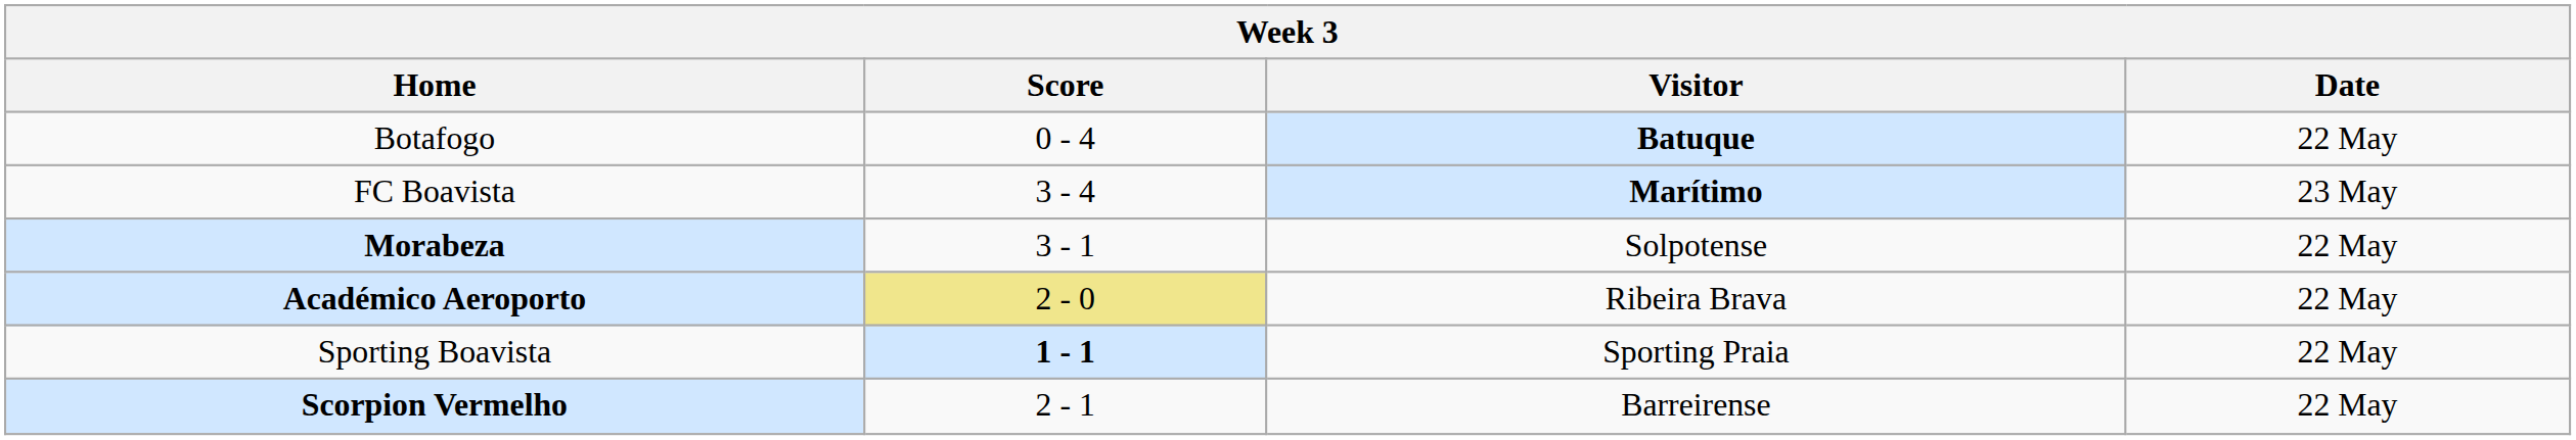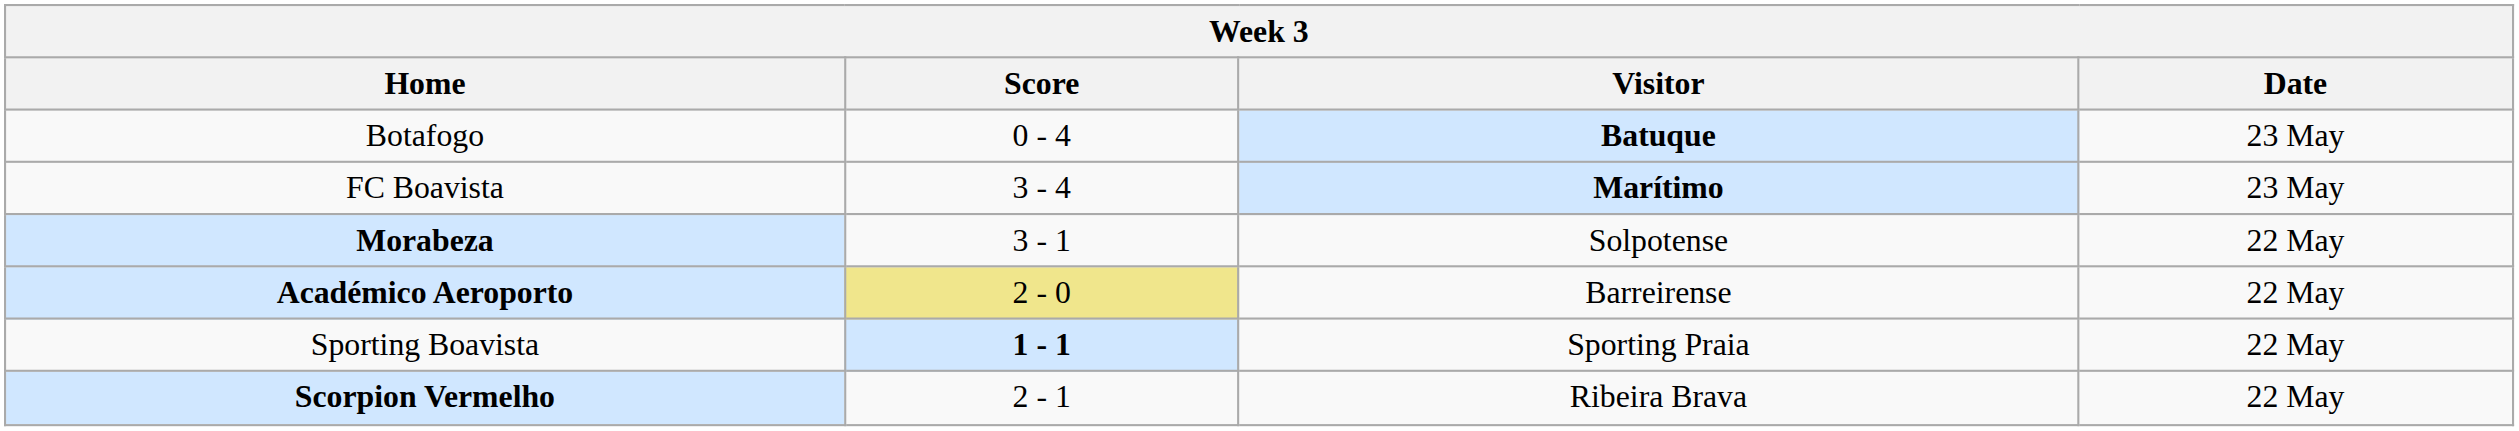Botafogo | Date: 22 May -> 23 May
Académico Aeroporto | Visitor: Ribeira Brava -> Barreirense
Scorpion Vermelho | Visitor: Barreirense -> Ribeira Brava
